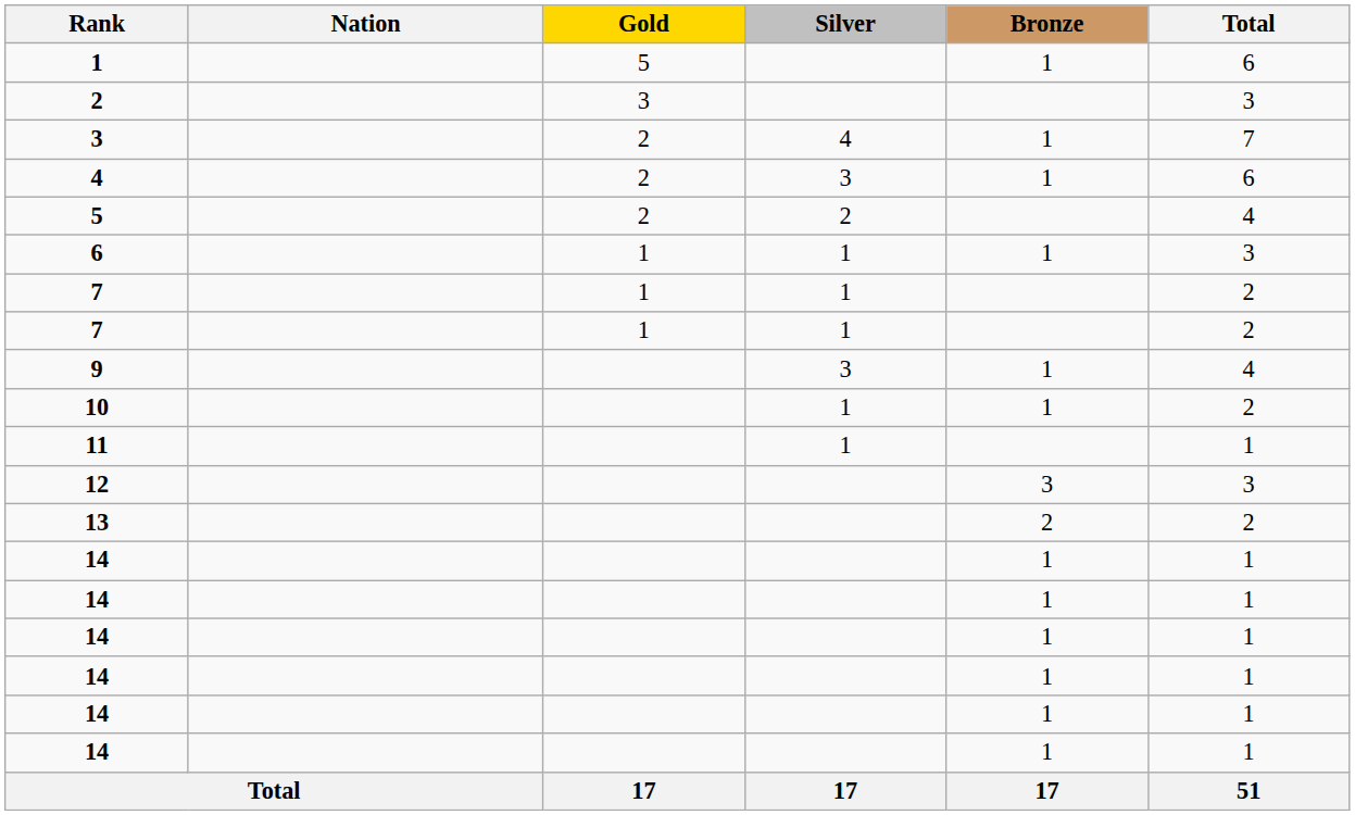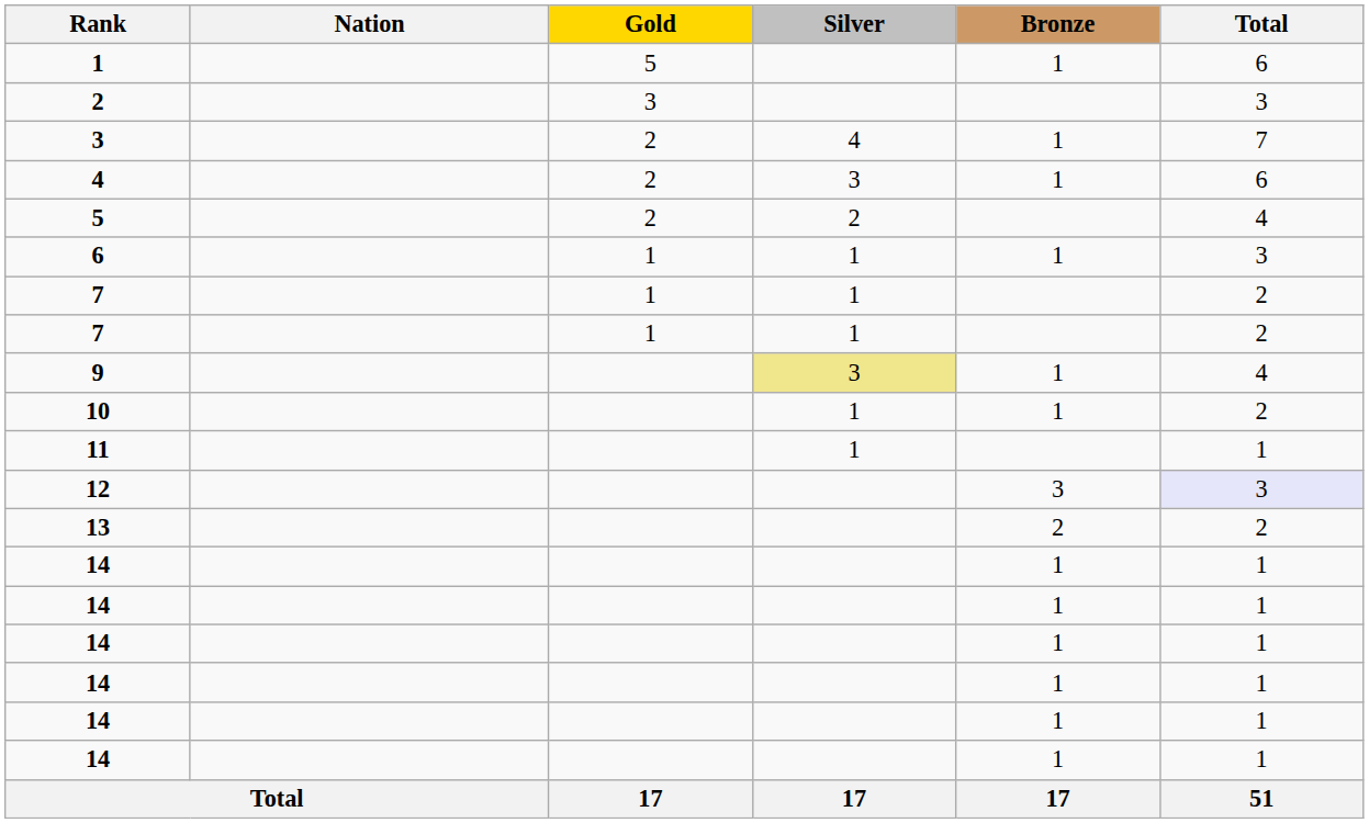9 | Silver: no background -> khaki background
12 | Total: no background -> lavender background
